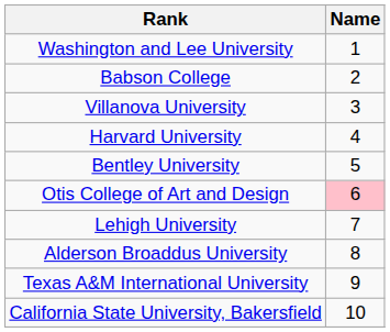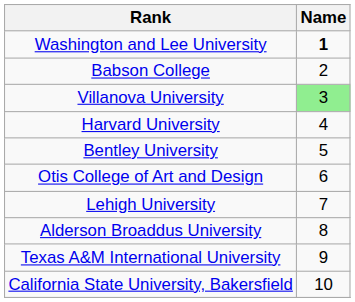Washington and Lee University | Name: normal -> bold
Villanova University | Name: no background -> lightgreen background
Otis College of Art and Design | Name: pink background -> no background
